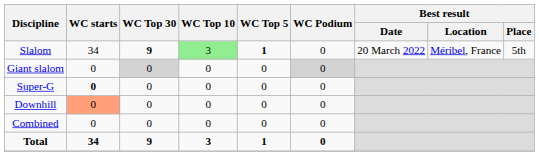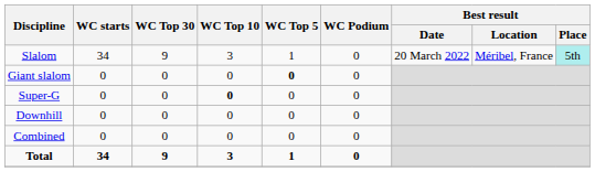Slalom | WC Top 30: bold -> normal
Slalom | WC Top 10: lightgreen background -> no background
Slalom | WC Top 5: bold -> normal
Slalom | Best result / Place: no background -> paleturquoise background
Giant slalom | WC Top 30: lightgrey background -> no background
Giant slalom | WC Top 5: normal -> bold
Giant slalom | WC Podium: lightgrey background -> no background
Super-G | WC starts: bold -> normal
Super-G | WC Top 10: normal -> bold
Downhill | WC starts: lightsalmon background -> no background
